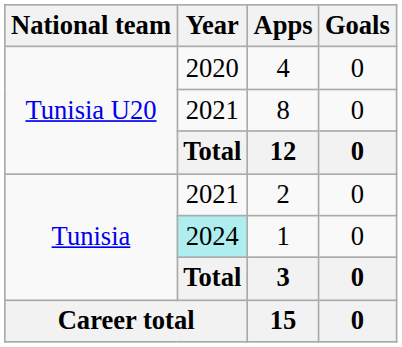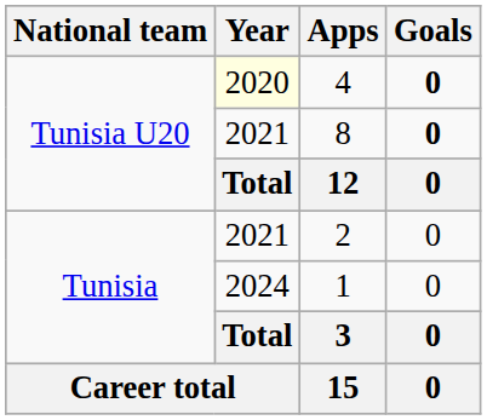4 | Year: no background -> lightyellow background
4 | Goals: normal -> bold
8 | Goals: normal -> bold
1 | Year: paleturquoise background -> no background
